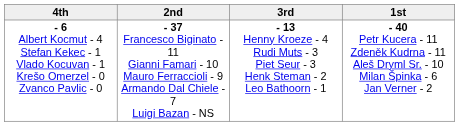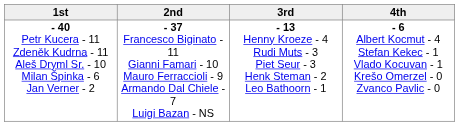columns swapped: 1st <-> 4th
